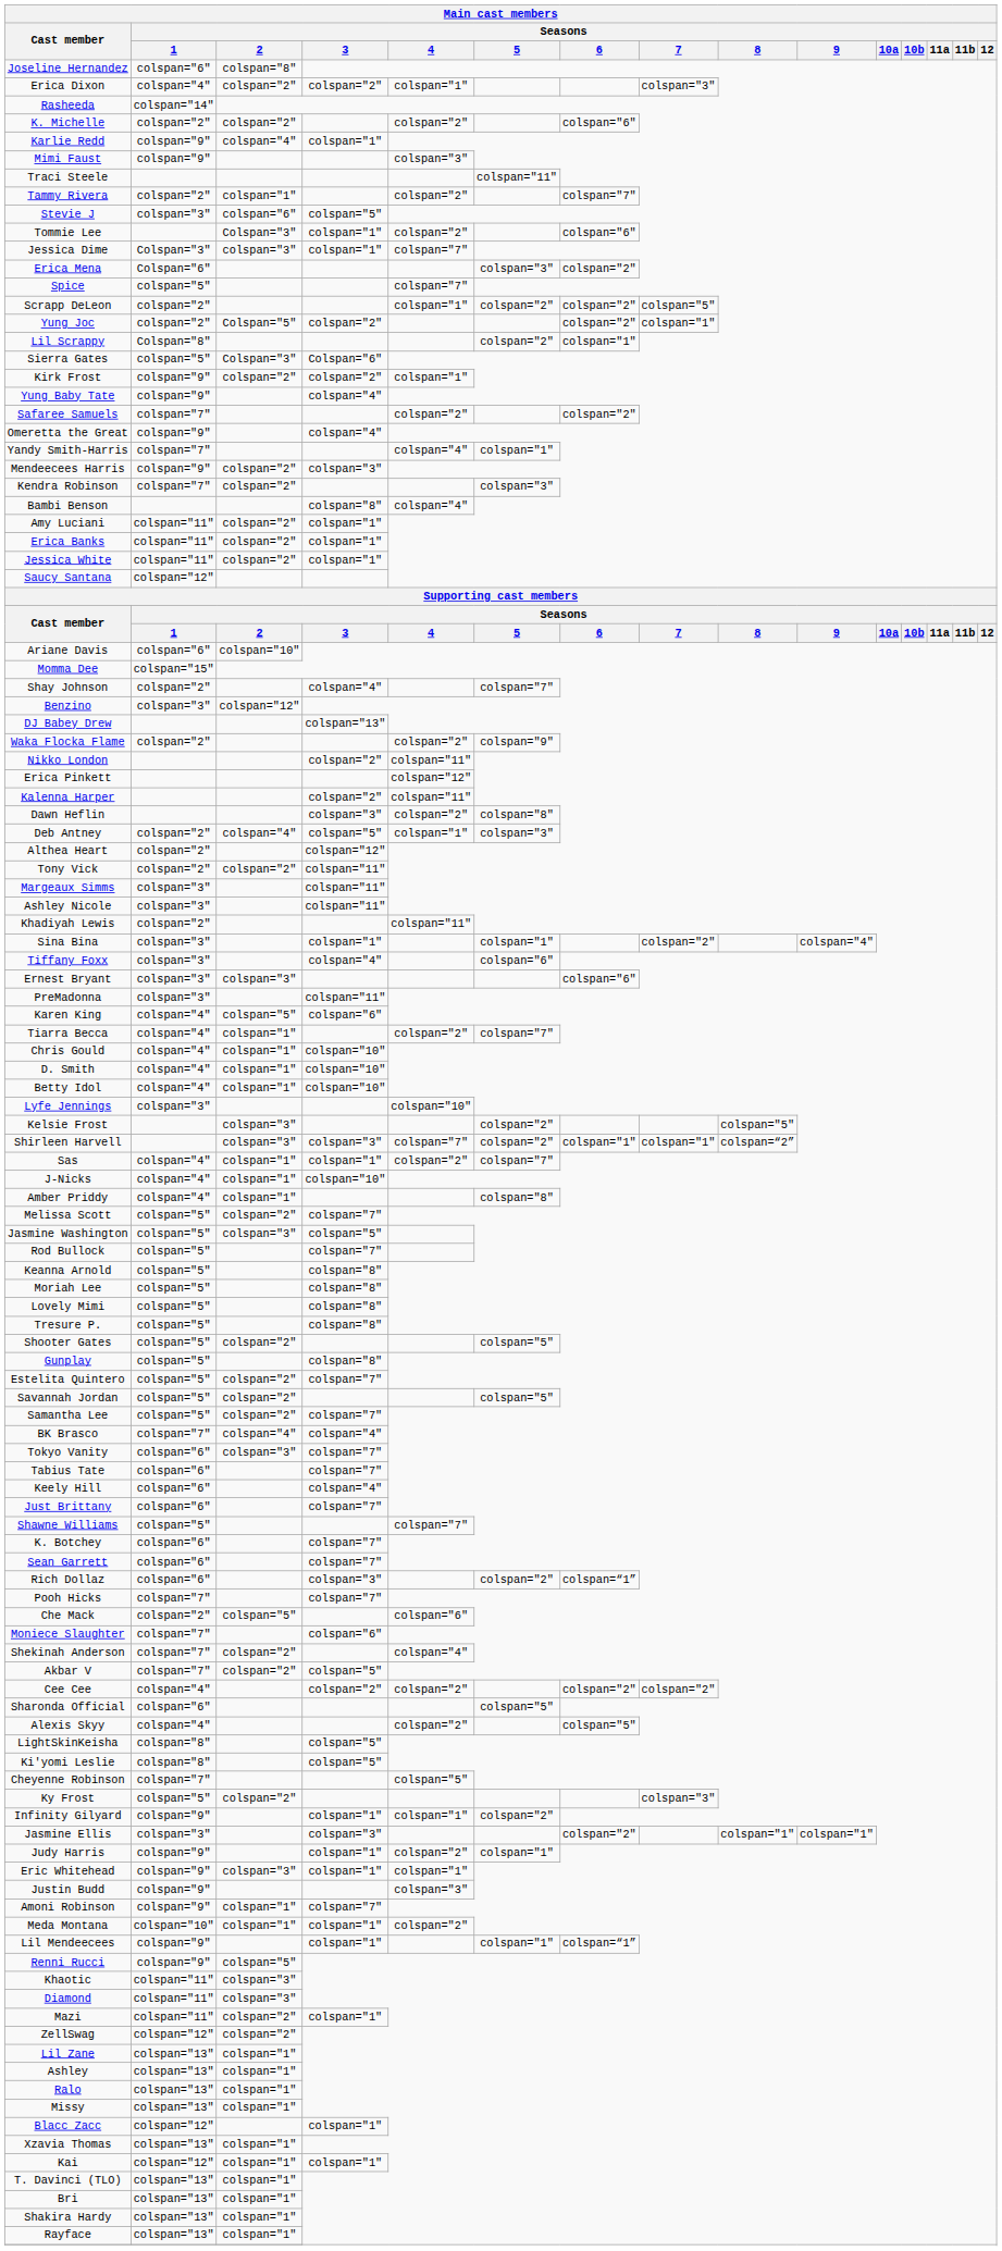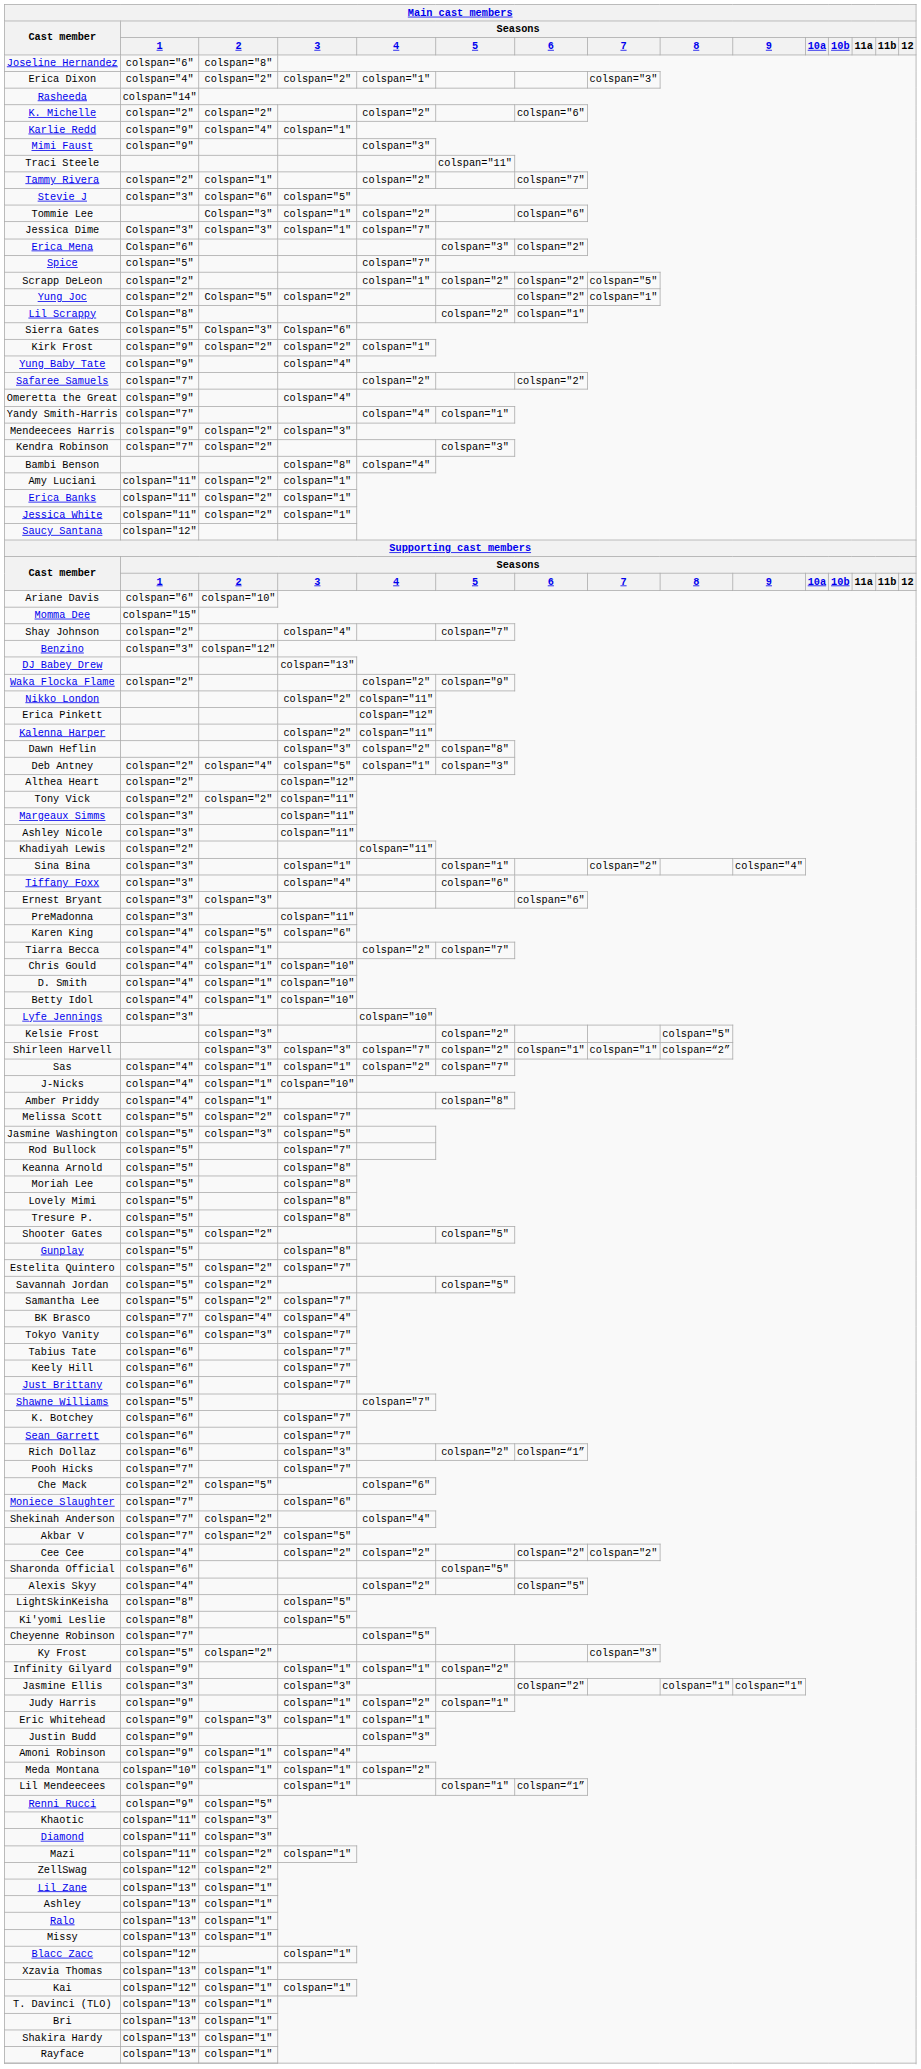Keely Hill | Seasons / 3: colspan="4" -> colspan="7"
Amoni Robinson | Seasons / 3: colspan="7" -> colspan="4"
